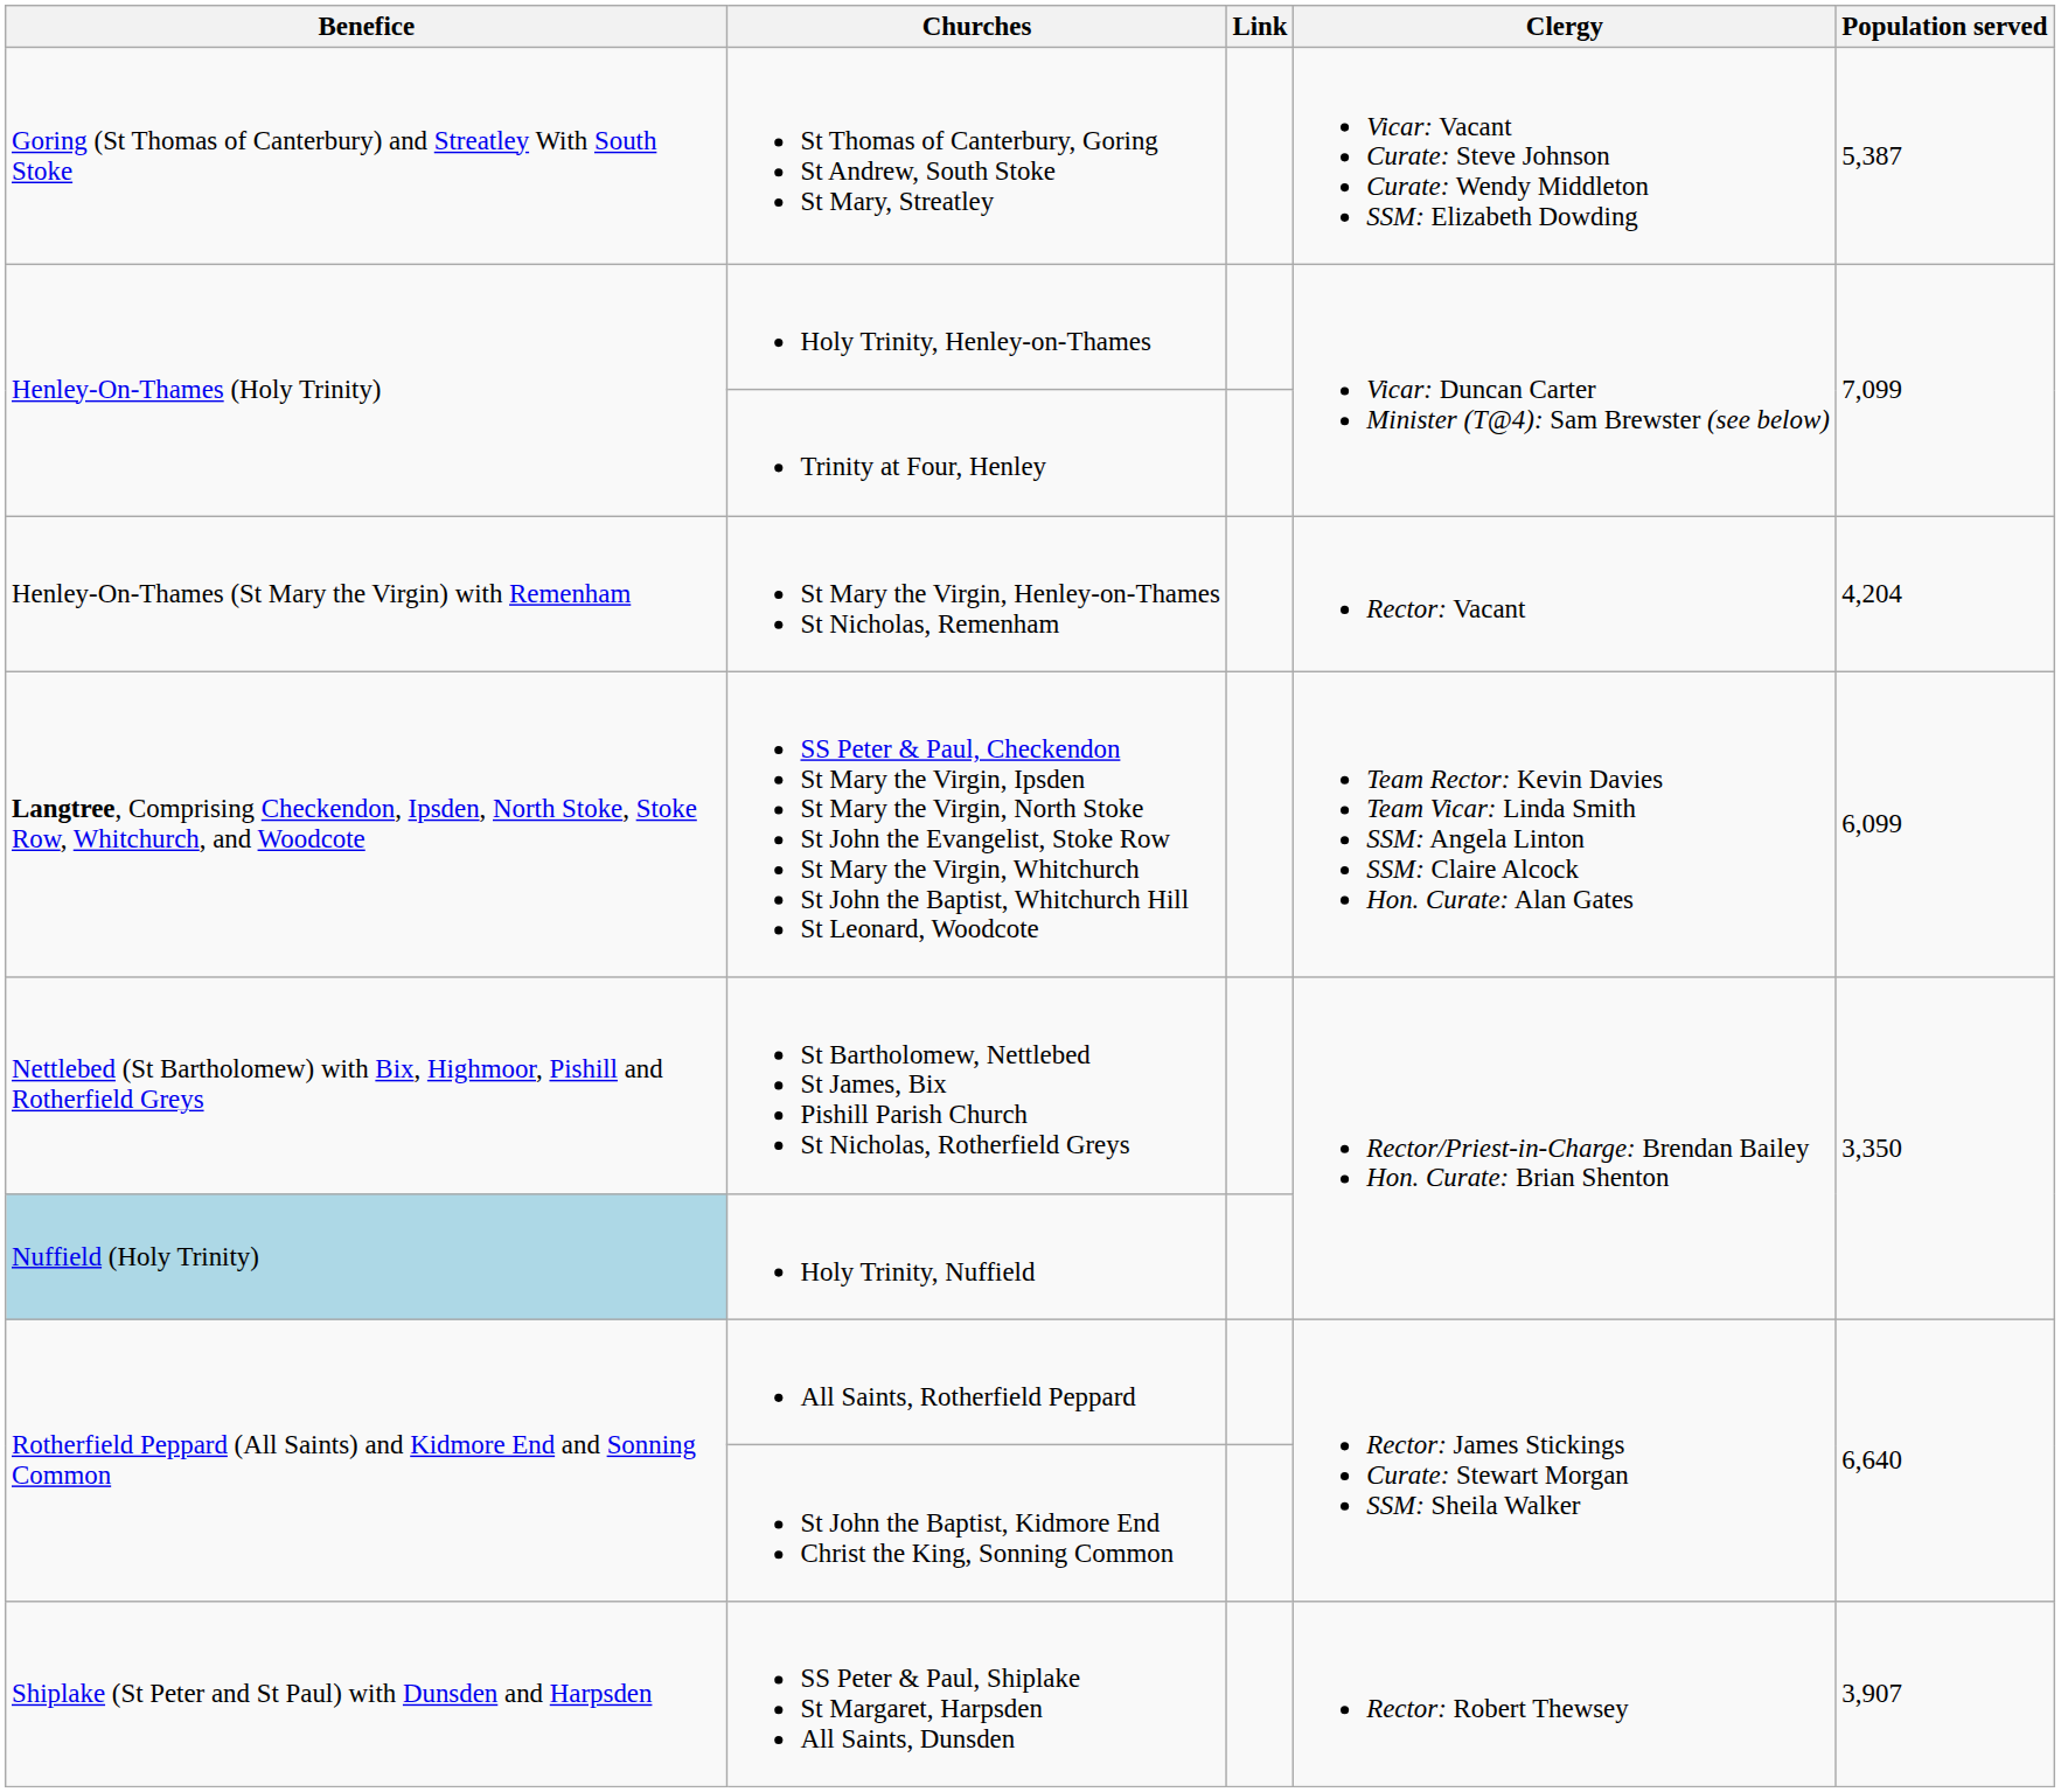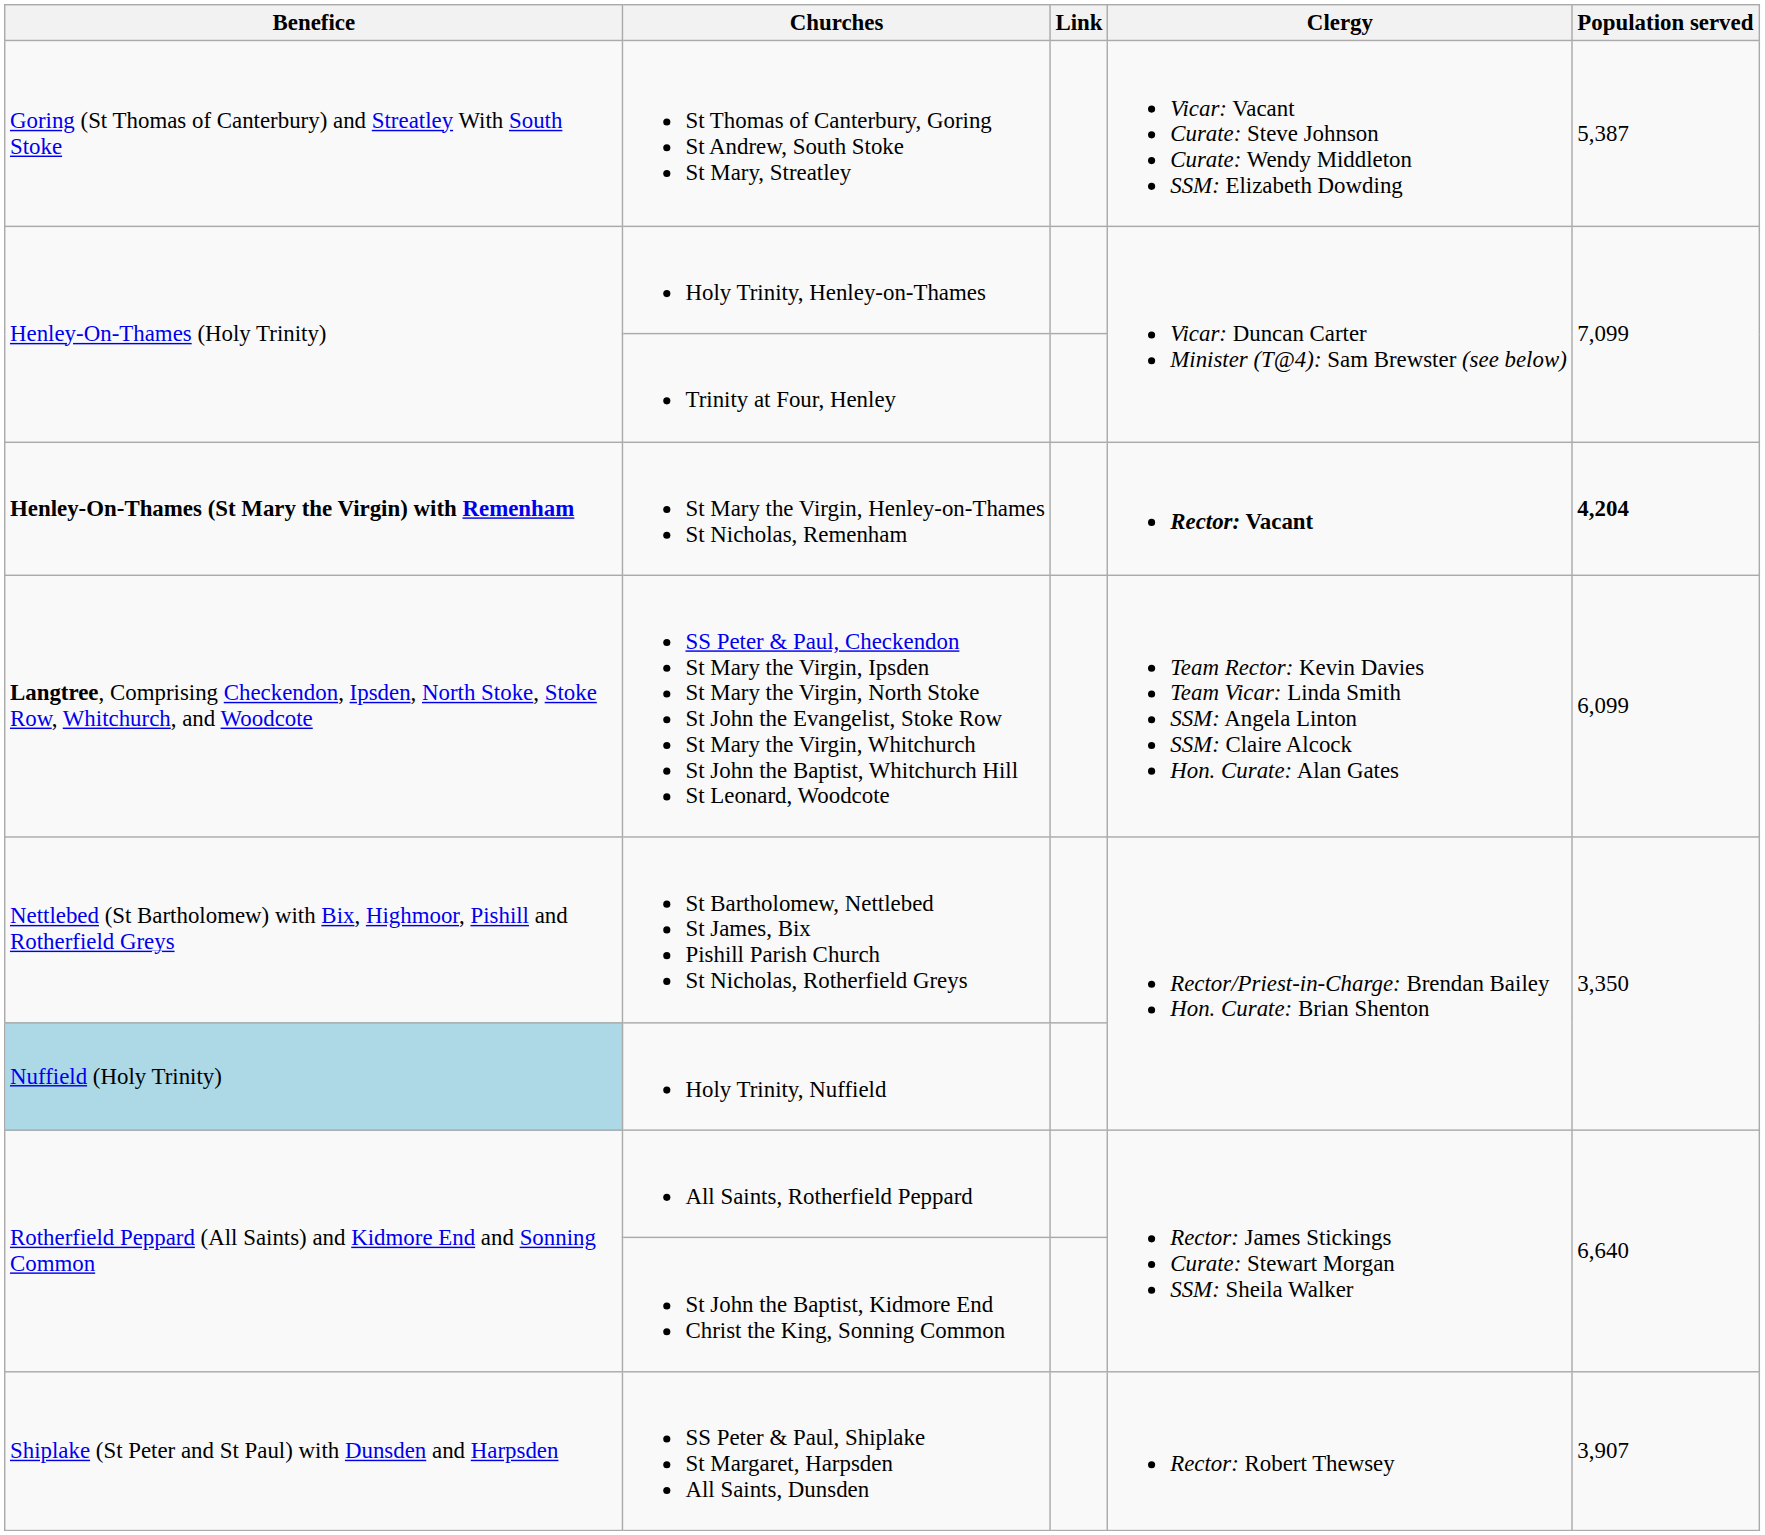St Mary the Virgin, Henley-on-Thames St Nicholas, Remenham | Benefice: normal -> bold
St Mary the Virgin, Henley-on-Thames St Nicholas, Remenham | Clergy: normal -> bold
St Mary the Virgin, Henley-on-Thames St Nicholas, Remenham | Population served: normal -> bold
